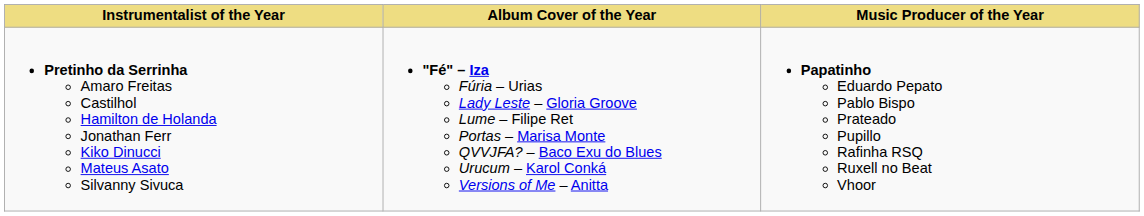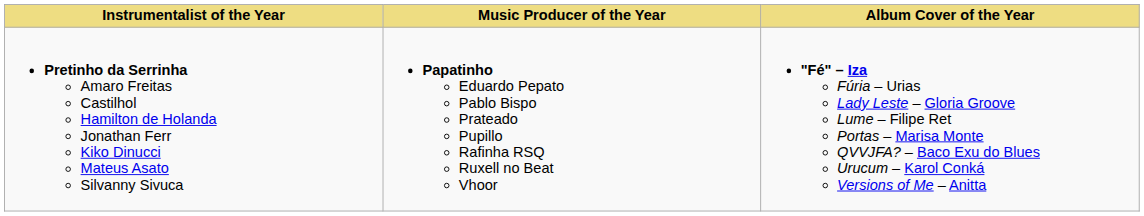columns swapped: Music Producer of the Year <-> Album Cover of the Year
